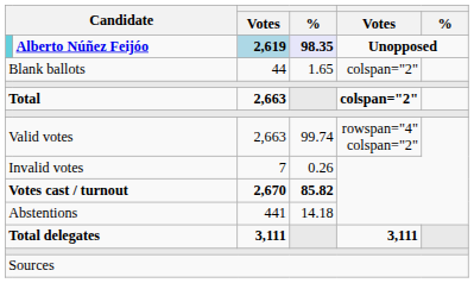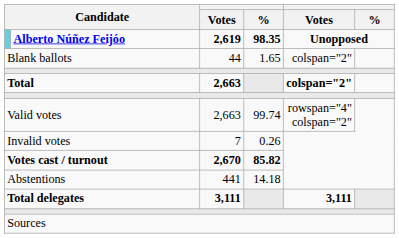Alberto Núñez Feijóo | column 3: lightblue background -> no background
Alberto Núñez Feijóo | column 4: lavender background -> no background
